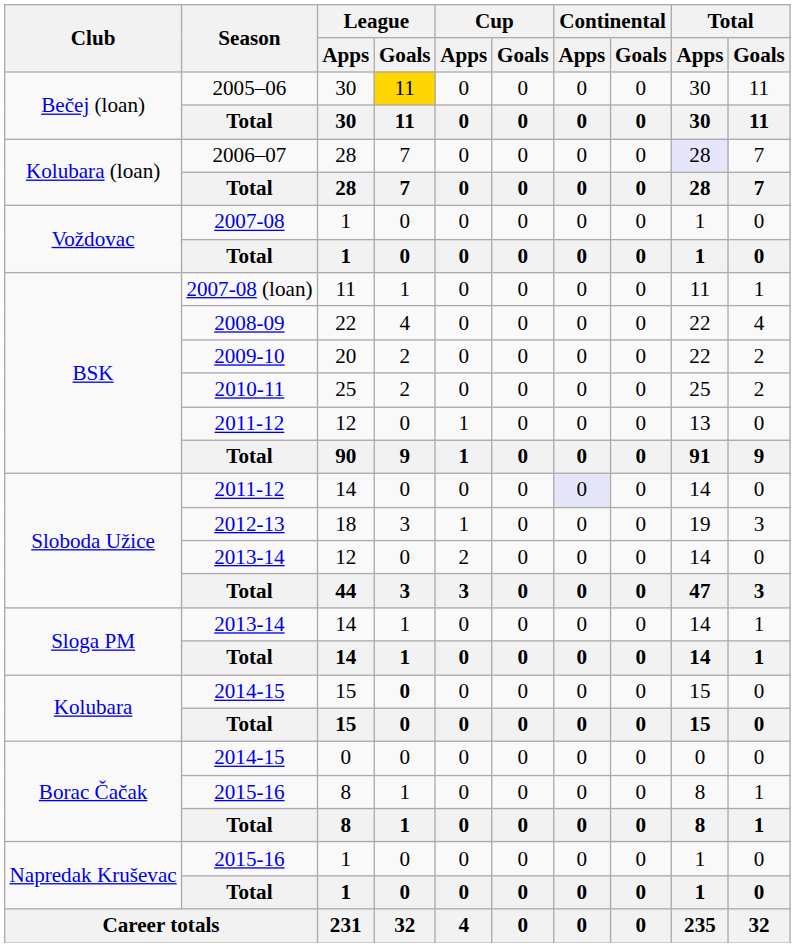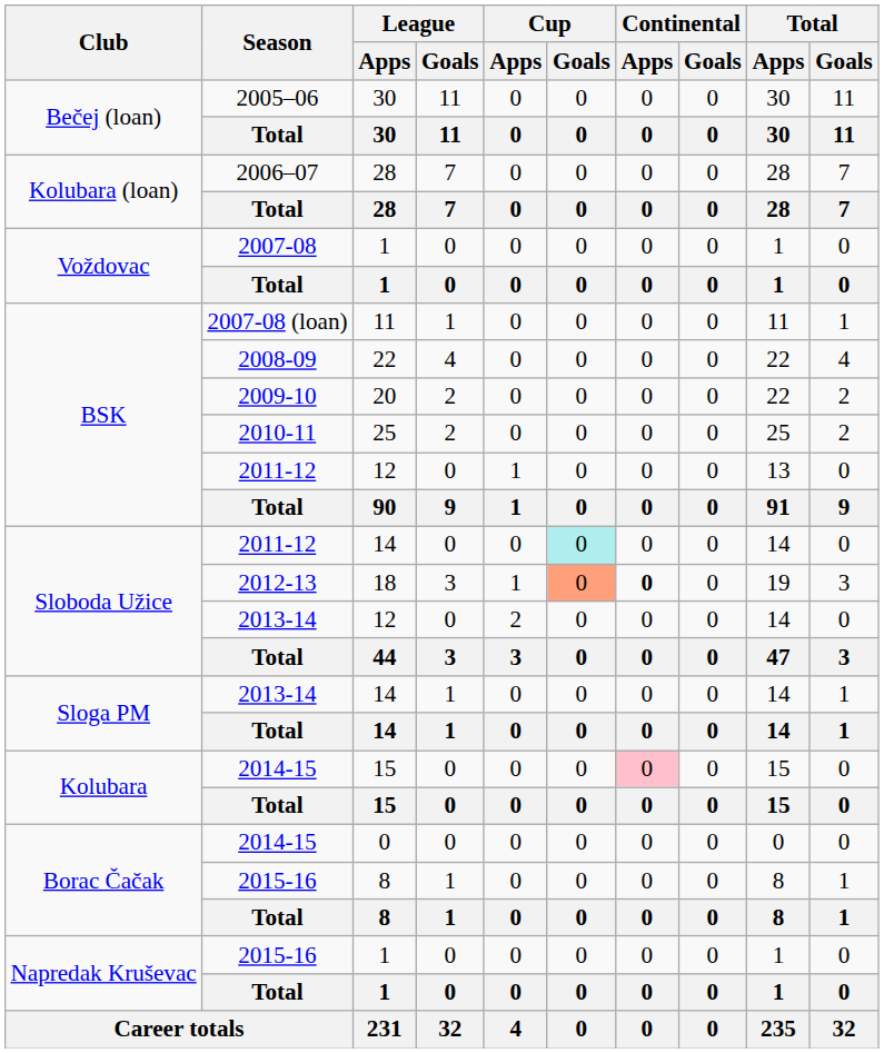2005–06 / 30 | League / Goals: gold background -> no background
2006–07 / 28 | Total / Apps: lavender background -> no background
2011-12 / 14 | Cup / Goals: no background -> paleturquoise background
2011-12 / 14 | Continental / Apps: lavender background -> no background
18 | Cup / Goals: no background -> lightsalmon background
18 | Continental / Apps: normal -> bold
2014-15 / 15 | League / Goals: bold -> normal
2014-15 / 15 | Continental / Apps: no background -> pink background
